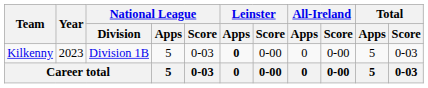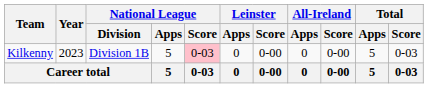Kilkenny | National League / Score: no background -> pink background
Kilkenny | Leinster / Apps: bold -> normal
